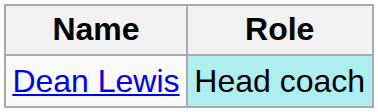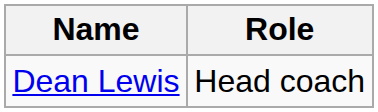Dean Lewis | Role: paleturquoise background -> no background
